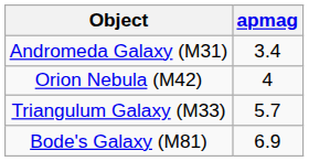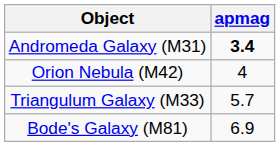Andromeda Galaxy (M31) | apmag: normal -> bold
